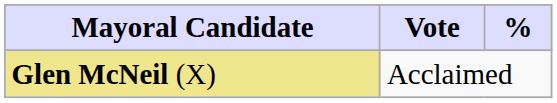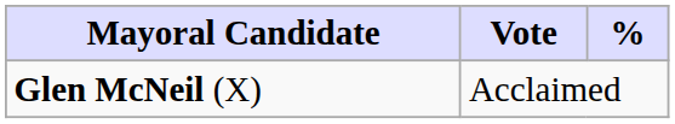Glen McNeil (X) | Mayoral Candidate: khaki background -> no background
